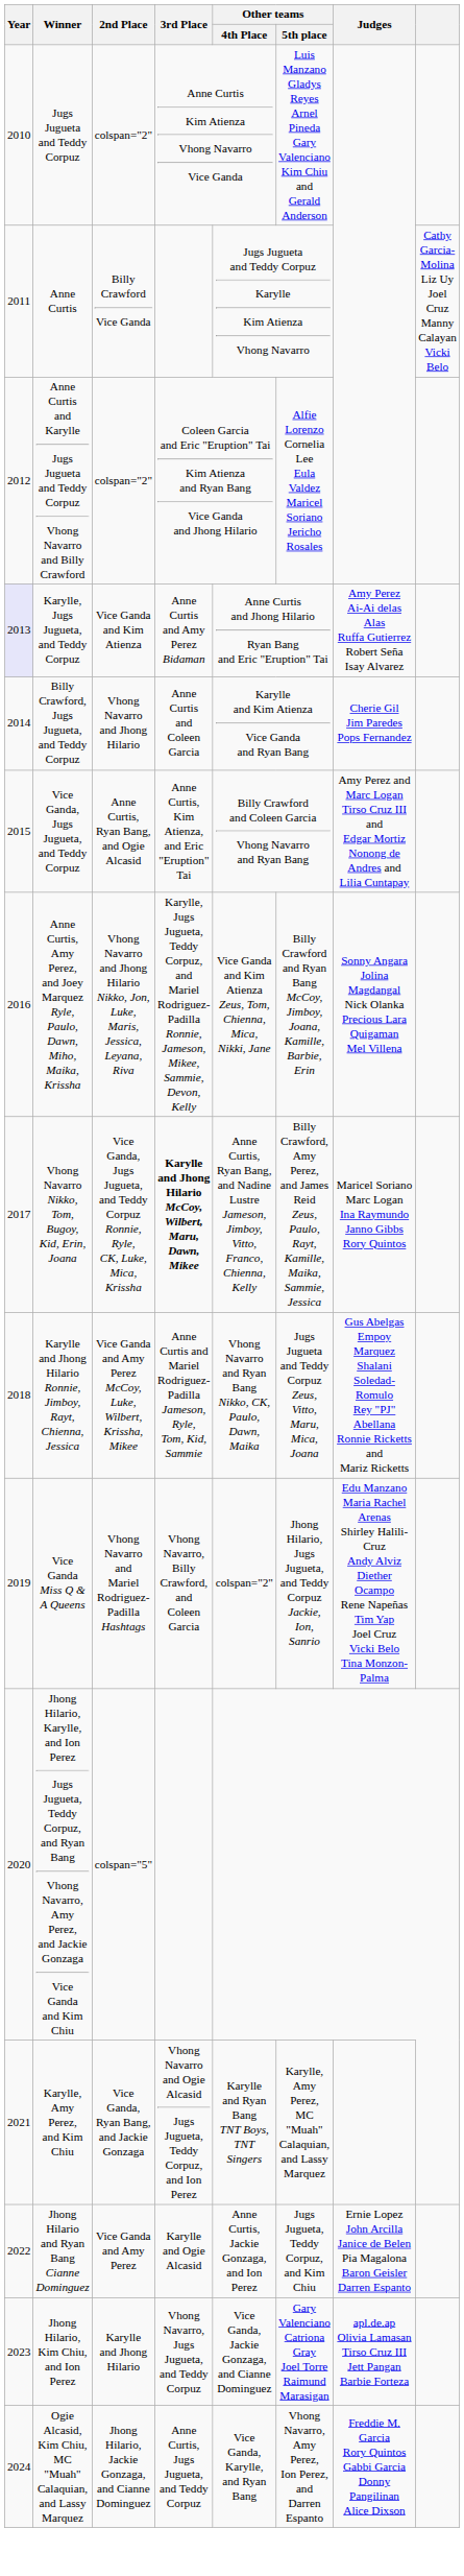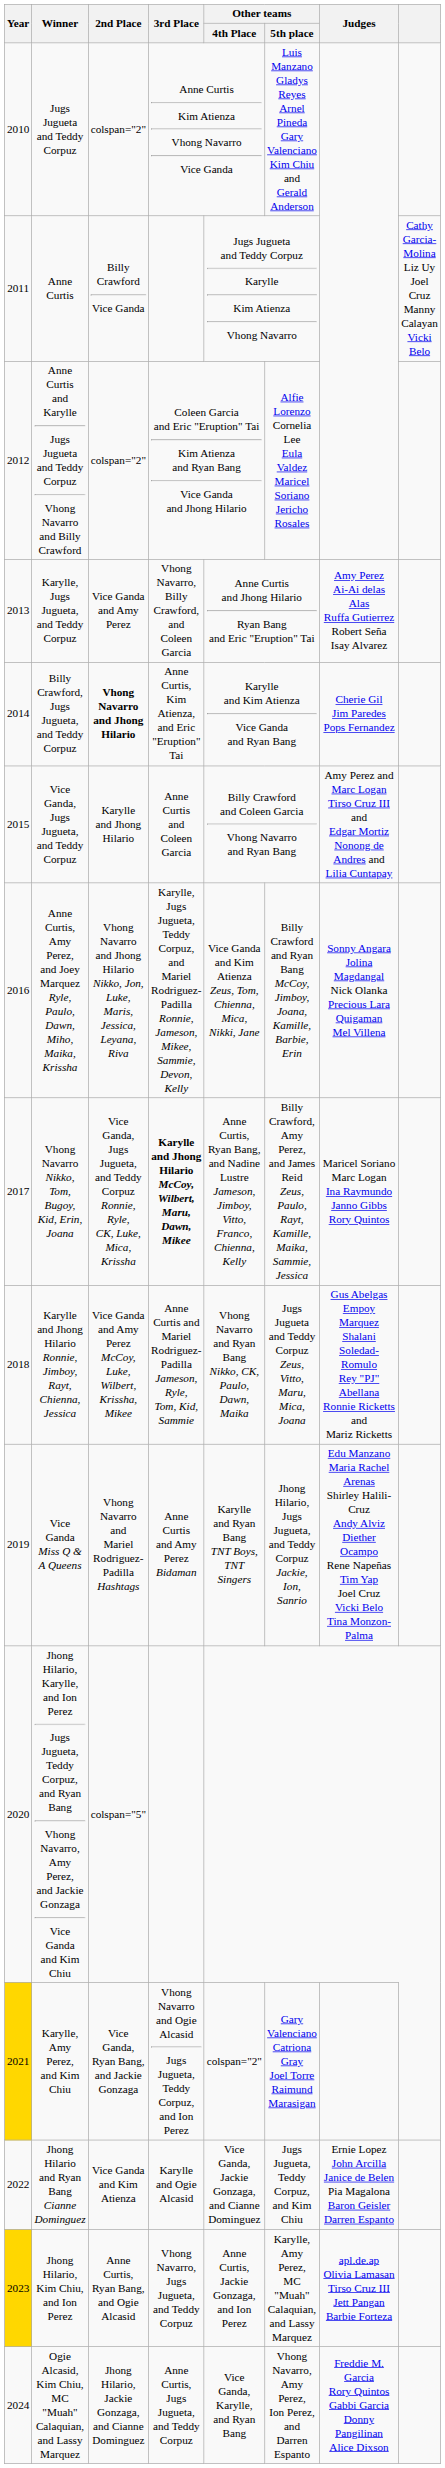Karylle, Jugs Jugueta, and Teddy Corpuz | Year: lavender background -> no background
Karylle, Jugs Jugueta, and Teddy Corpuz | 2nd Place: Vice Ganda and Kim Atienza -> Vice Ganda and Amy Perez
Karylle, Jugs Jugueta, and Teddy Corpuz | 3rd Place: Anne Curtis and Amy Perez Bidaman -> Vhong Navarro, Billy Crawford, and Coleen Garcia
Billy Crawford, Jugs Jugueta, and Teddy Corpuz | 2nd Place: normal -> bold
Billy Crawford, Jugs Jugueta, and Teddy Corpuz | 3rd Place: Anne Curtis and Coleen Garcia -> Anne Curtis, Kim Atienza, and Eric "Eruption" Tai
Vice Ganda, Jugs Jugueta, and Teddy Corpuz | 2nd Place: Anne Curtis, Ryan Bang, and Ogie Alcasid -> Karylle and Jhong Hilario
Vice Ganda, Jugs Jugueta, and Teddy Corpuz | 3rd Place: Anne Curtis, Kim Atienza, and Eric "Eruption" Tai -> Anne Curtis and Coleen Garcia
Vice Ganda Miss Q & A Queens | 3rd Place: Vhong Navarro, Billy Crawford, and Coleen Garcia -> Anne Curtis and Amy Perez Bidaman
Vice Ganda Miss Q & A Queens | Other teams / 4th Place: colspan="2" -> Karylle and Ryan Bang TNT Boys, TNT Singers
Karylle, Amy Perez, and Kim Chiu | Year: no background -> gold background
Karylle, Amy Perez, and Kim Chiu | Other teams / 4th Place: Karylle and Ryan Bang TNT Boys, TNT Singers -> colspan="2"
Karylle, Amy Perez, and Kim Chiu | Other teams / 5th place: Karylle, Amy Perez, MC "Muah" Calaquian, and Lassy Marquez -> Gary Valenciano Catriona Gray Joel Torre Raimund Marasigan
Jhong Hilario and Ryan Bang Cianne Dominguez | 2nd Place: Vice Ganda and Amy Perez -> Vice Ganda and Kim Atienza
Jhong Hilario and Ryan Bang Cianne Dominguez | Other teams / 4th Place: Anne Curtis, Jackie Gonzaga, and Ion Perez -> Vice Ganda, Jackie Gonzaga, and Cianne Dominguez
Jhong Hilario, Kim Chiu, and Ion Perez | Year: no background -> gold background
Jhong Hilario, Kim Chiu, and Ion Perez | 2nd Place: Karylle and Jhong Hilario -> Anne Curtis, Ryan Bang, and Ogie Alcasid
Jhong Hilario, Kim Chiu, and Ion Perez | Other teams / 4th Place: Vice Ganda, Jackie Gonzaga, and Cianne Dominguez -> Anne Curtis, Jackie Gonzaga, and Ion Perez
Jhong Hilario, Kim Chiu, and Ion Perez | Other teams / 5th place: Gary Valenciano Catriona Gray Joel Torre Raimund Marasigan -> Karylle, Amy Perez, MC "Muah" Calaquian, and Lassy Marquez
